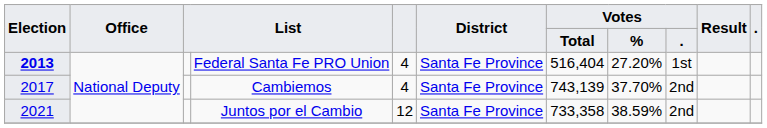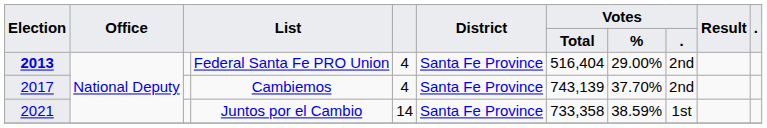Federal Santa Fe PRO Union | Votes / %: 27.20% -> 29.00%
Federal Santa Fe PRO Union | Votes / .: 1st -> 2nd
Juntos por el Cambio | column 5: 12 -> 14
Juntos por el Cambio | Votes / .: 2nd -> 1st
